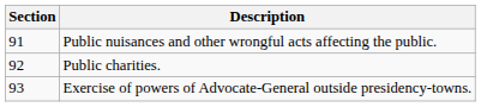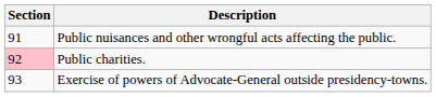Public charities. | Section: no background -> pink background
